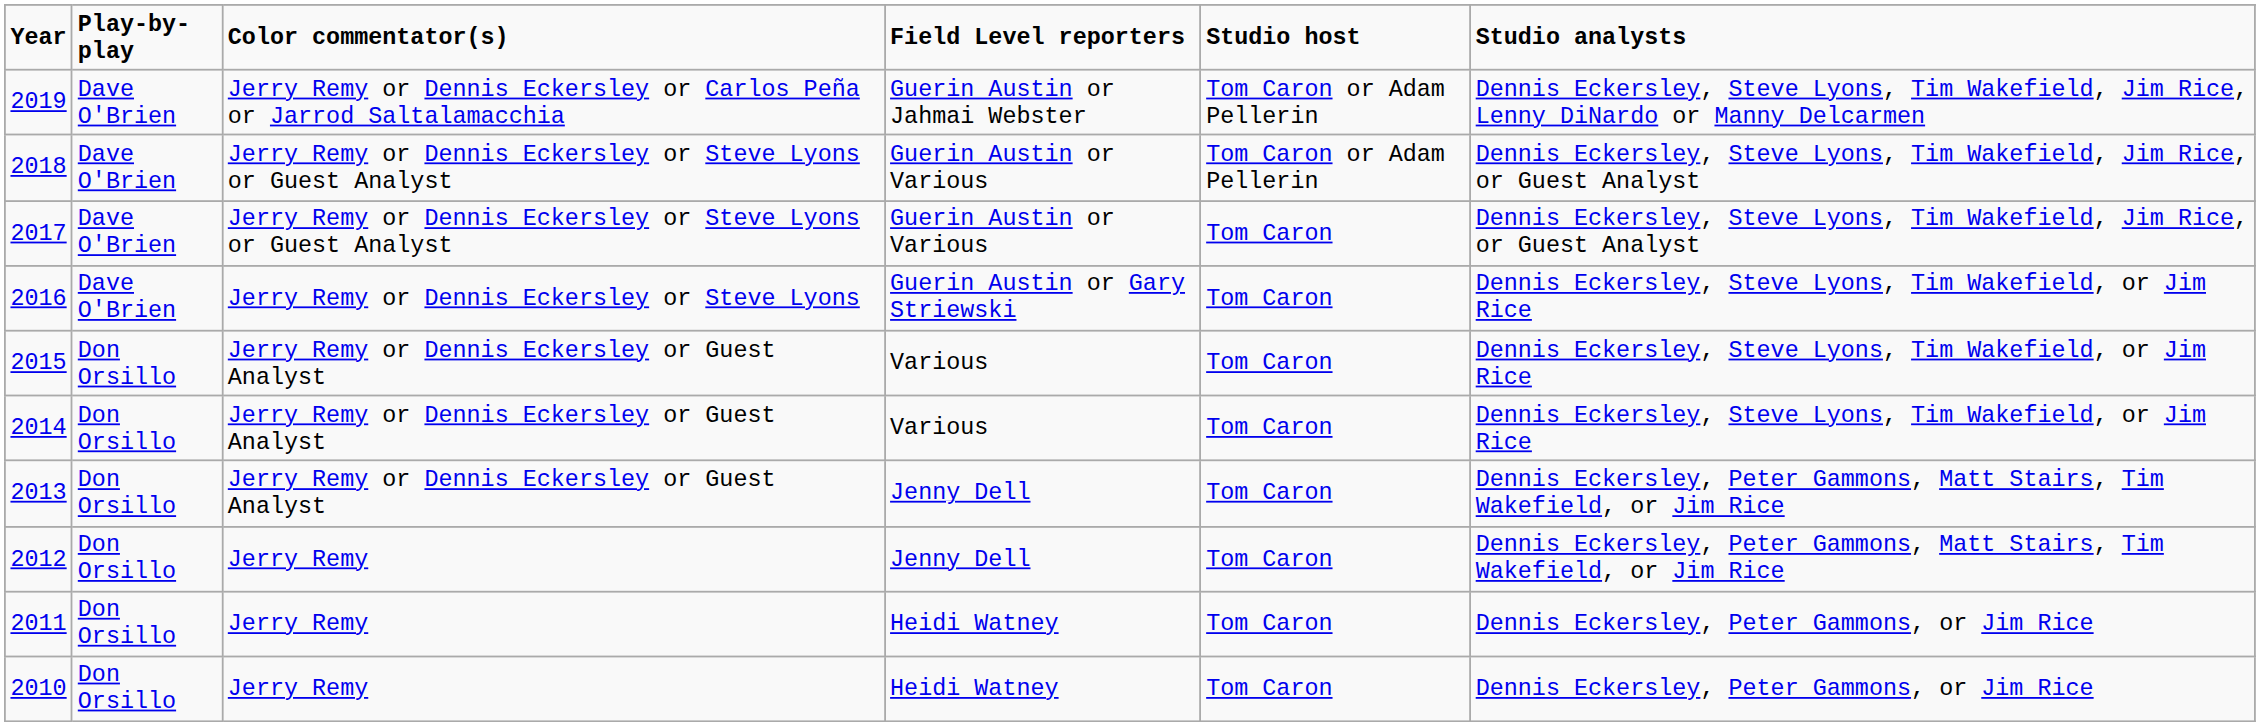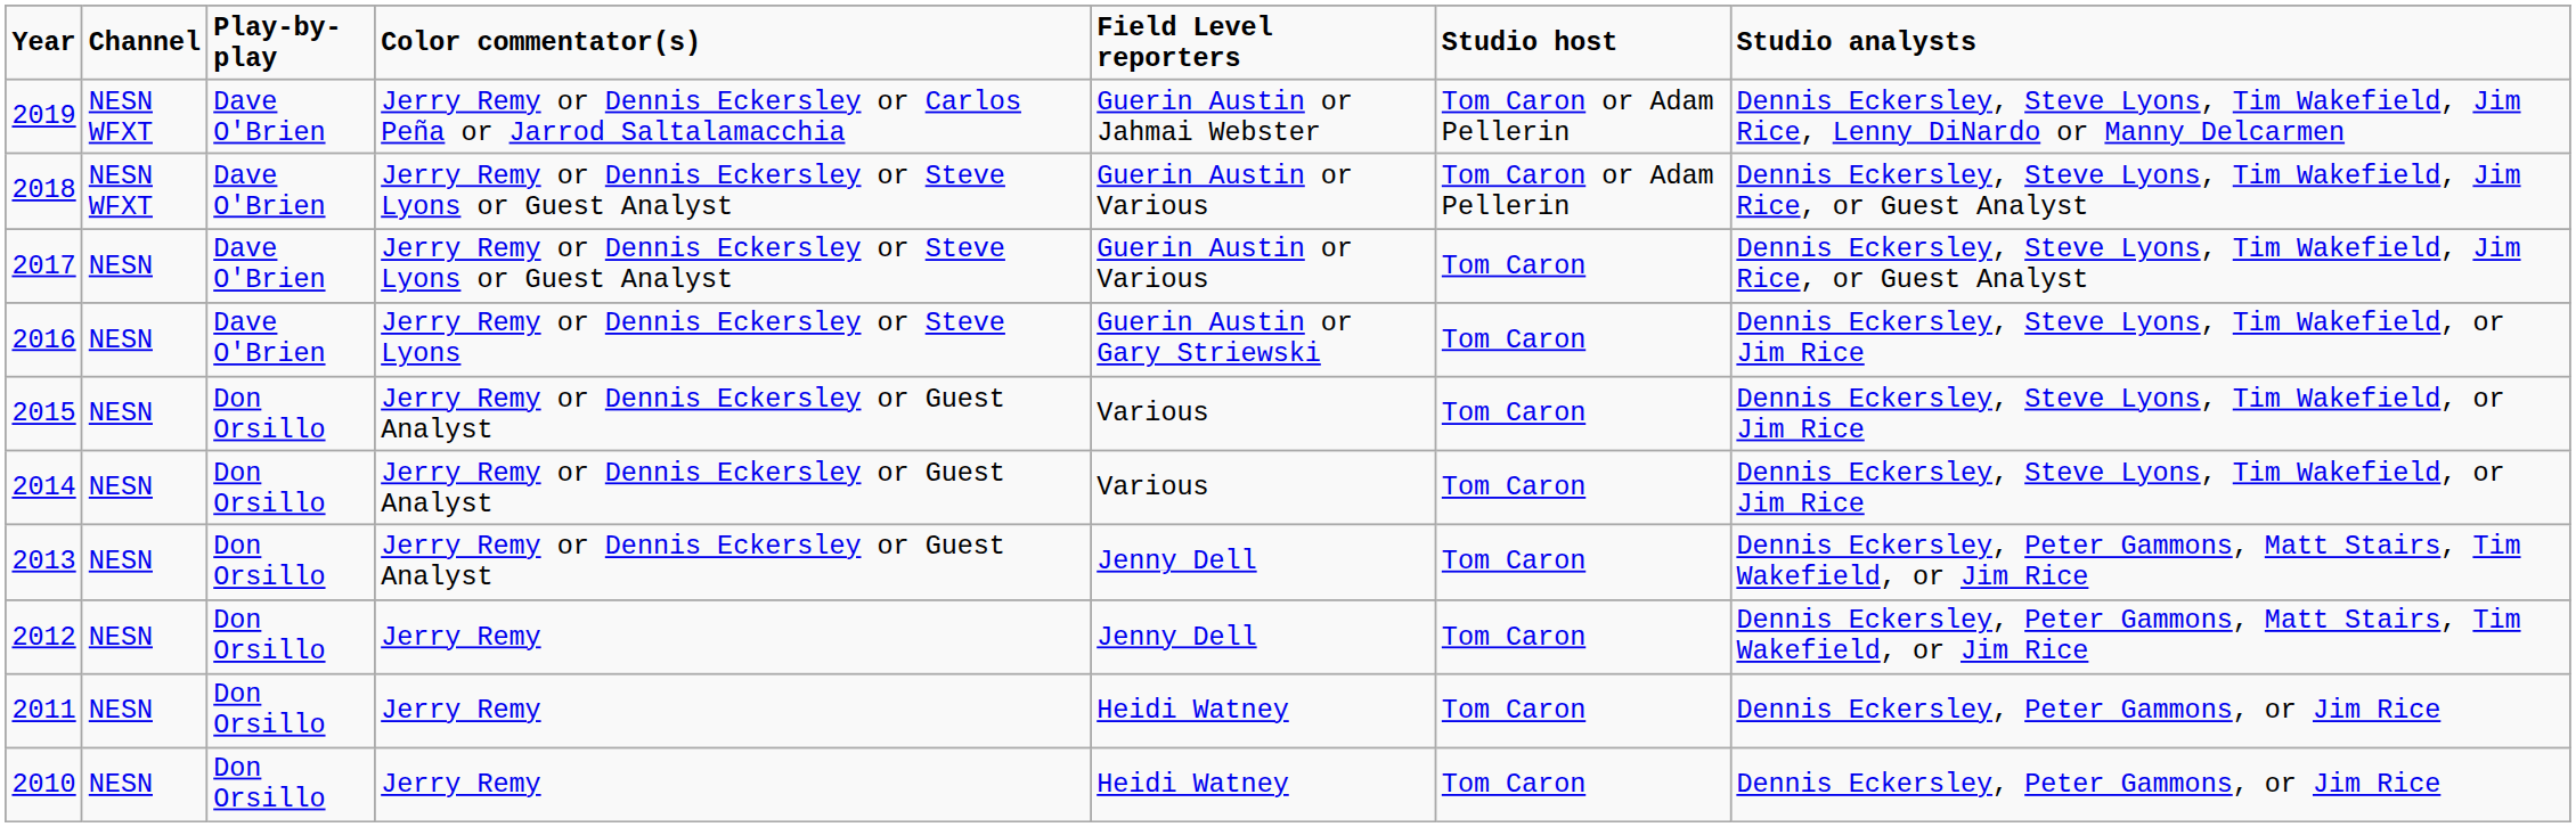+ column: Channel | NESN WFXT | NESN WFXT | NESN | NESN | NESN | NESN | NESN | NESN | NESN | NESN
